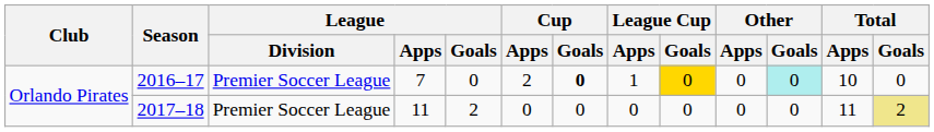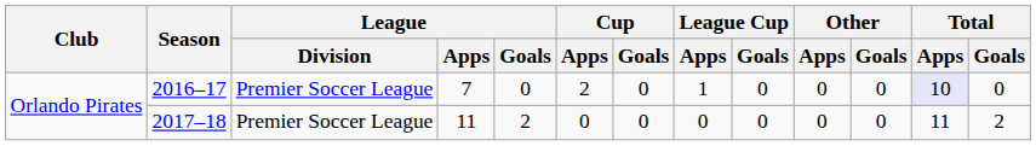2016–17 | Cup / Goals: bold -> normal
2016–17 | League Cup / Goals: gold background -> no background
2016–17 | Other / Goals: paleturquoise background -> no background
2016–17 | Total / Apps: no background -> lavender background
2017–18 | Total / Goals: khaki background -> no background
